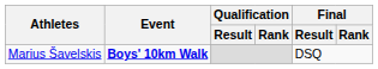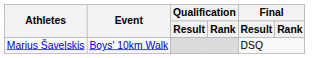Marius Šavelskis | Event: bold -> normal
